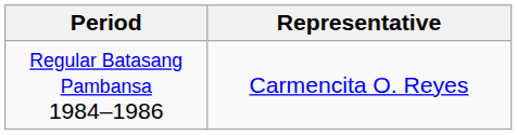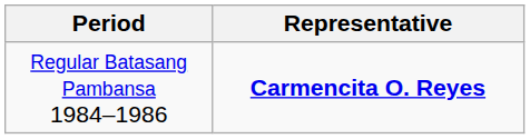Regular Batasang Pambansa 1984–1986 | Representative: normal -> bold
